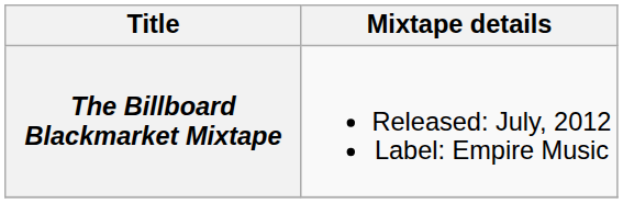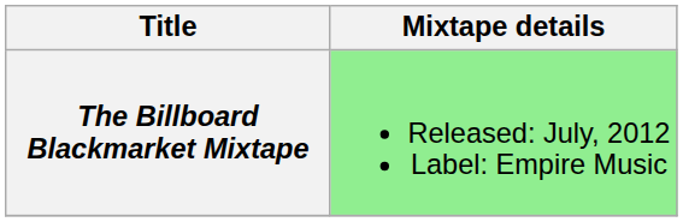The Billboard Blackmarket Mixtape | Mixtape details: no background -> lightgreen background
